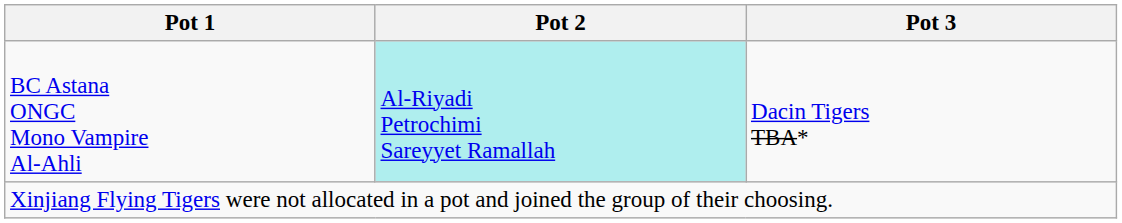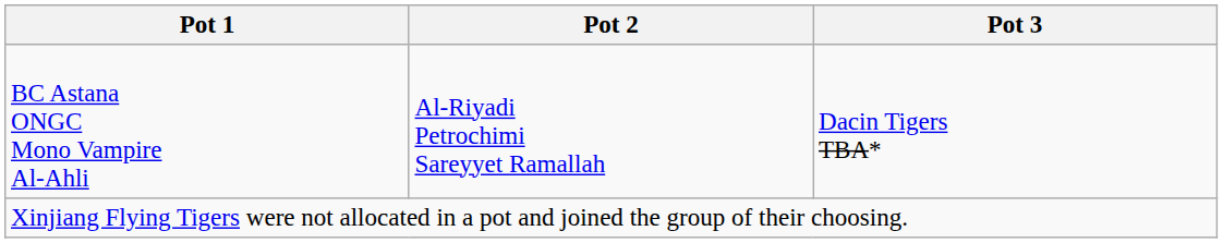BC Astana ONGC Mono Vampire Al-Ahli | Pot 2: paleturquoise background -> no background
